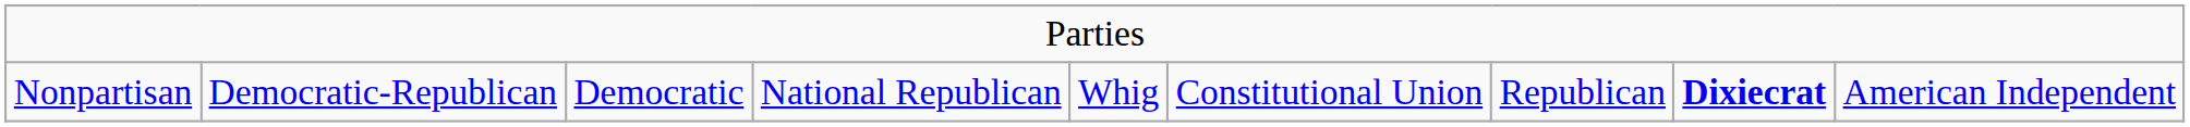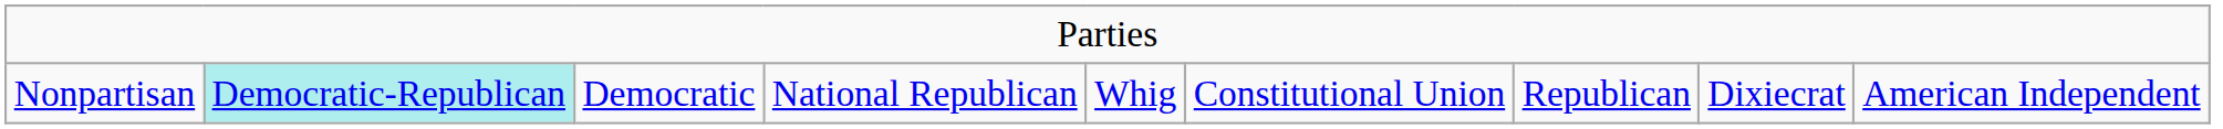Nonpartisan | column 2: no background -> paleturquoise background
Nonpartisan | column 8: bold -> normal
